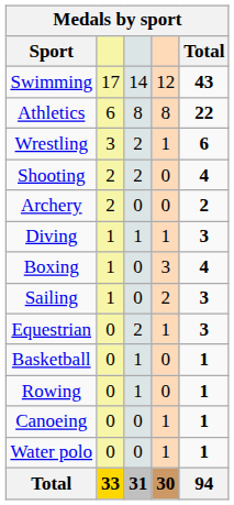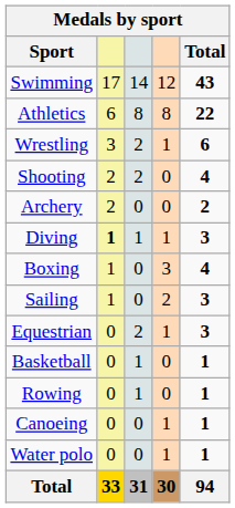Diving | column 2: normal -> bold
